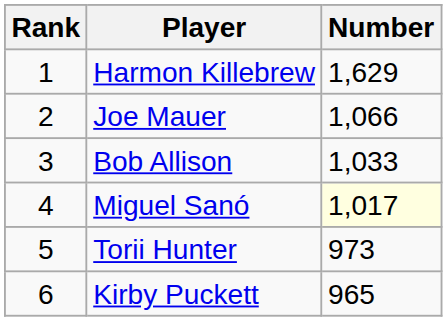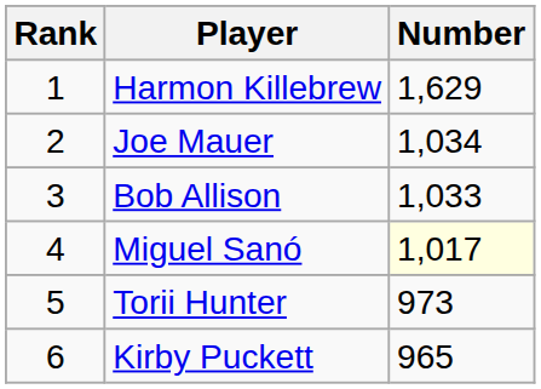Joe Mauer | Number: 1,066 -> 1,034
